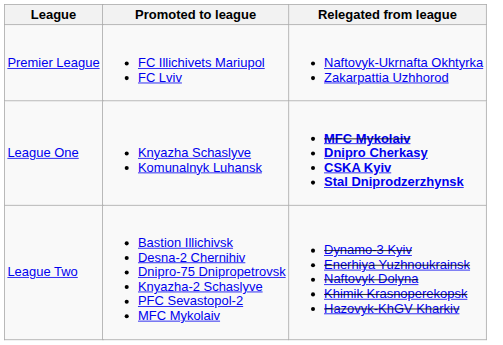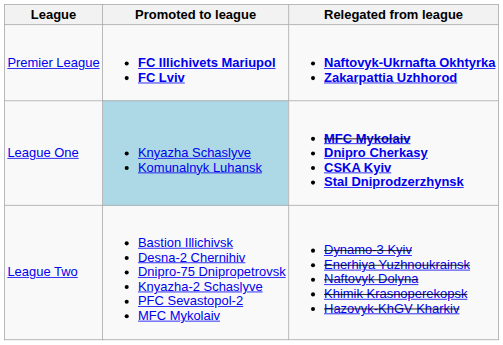Premier League | Promoted to league: normal -> bold
Premier League | Relegated from league: normal -> bold
League One | Promoted to league: no background -> lightblue background
